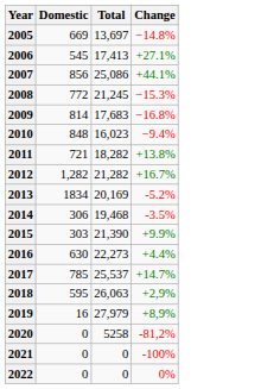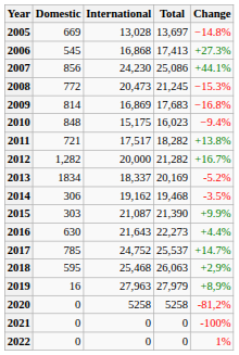+ column: International | 13,028 | 16,868 | 24,230 | 20,473 | 16,869 | 15,175 | 17,517 | 20,000 | 18,337 | 19,162 | 21,087 | 21,643 | 24,752 | 25,468 | 27,963 | 5258 | 0 | 0
2006 | Change: +27.1% -> +27.3%
2022 | Change: 0% -> 1%
